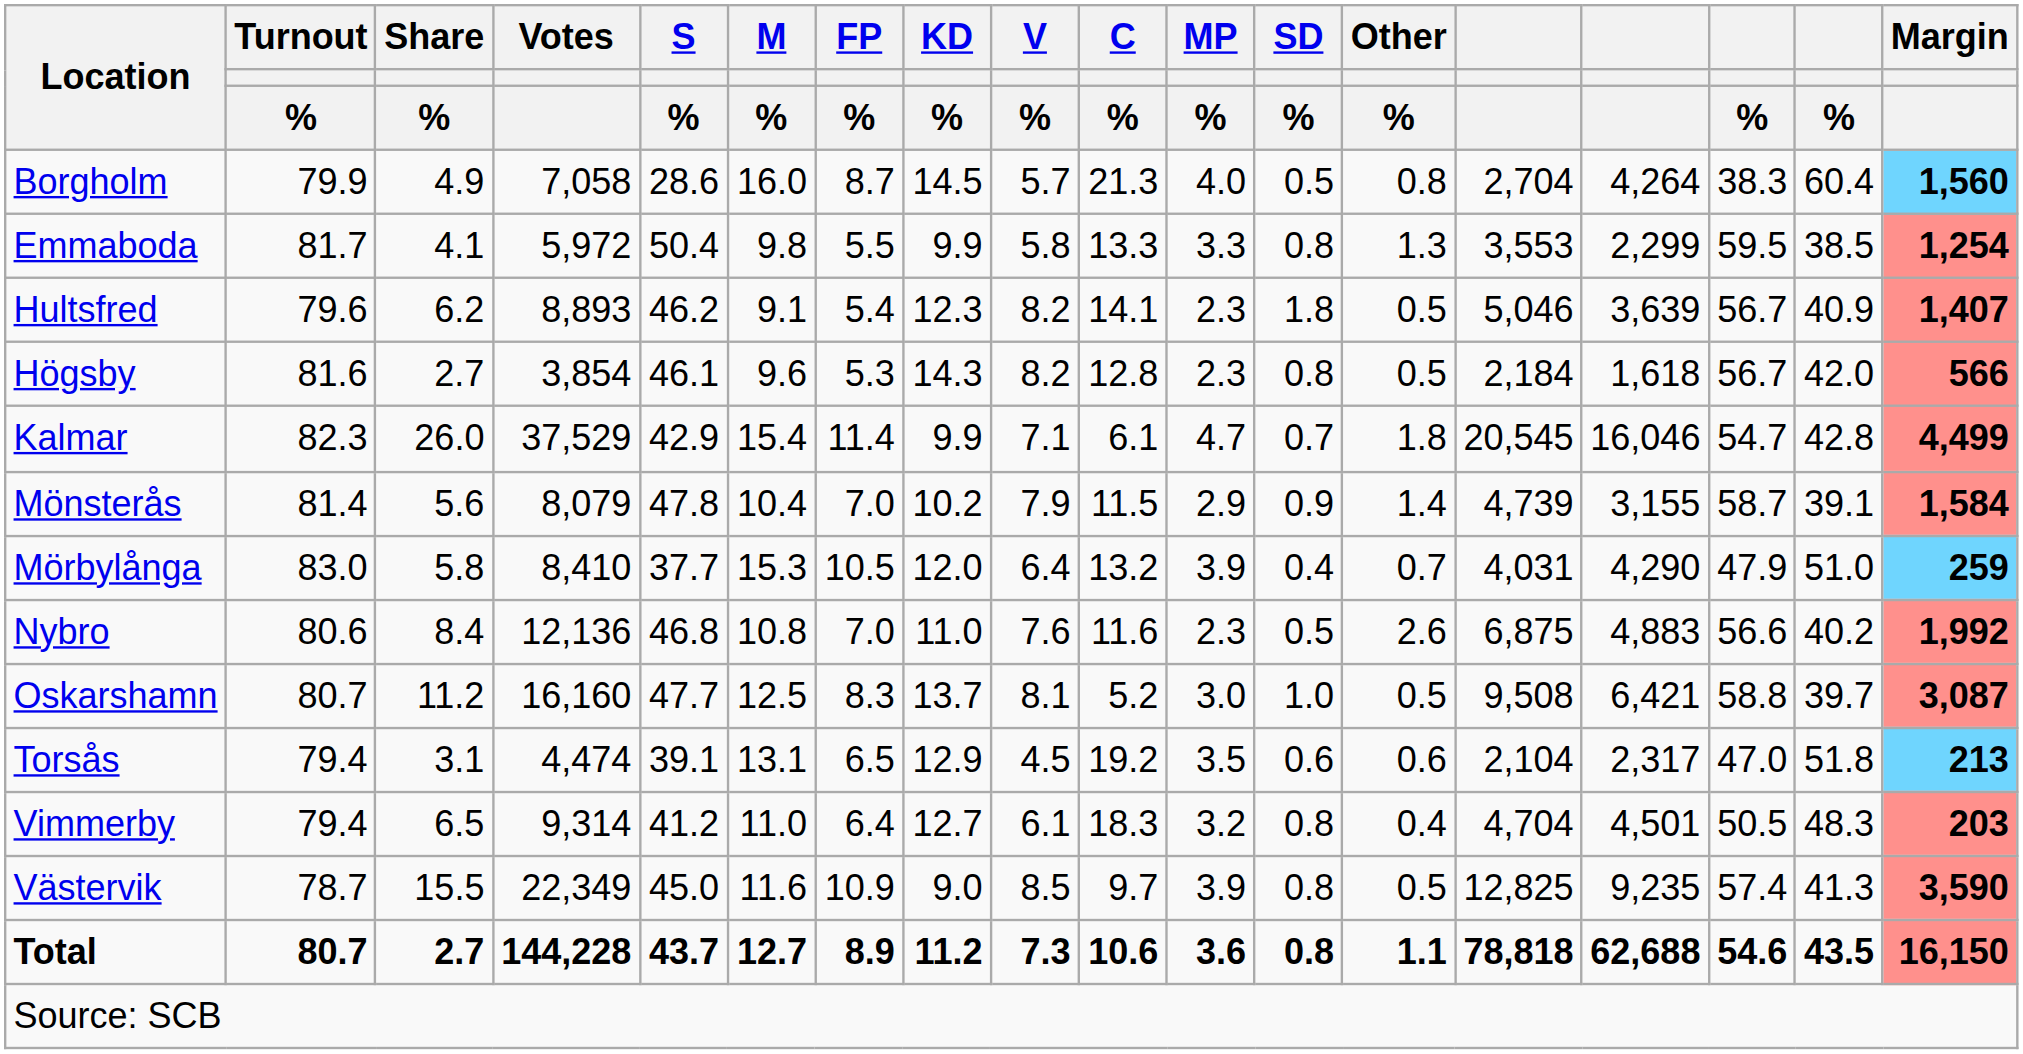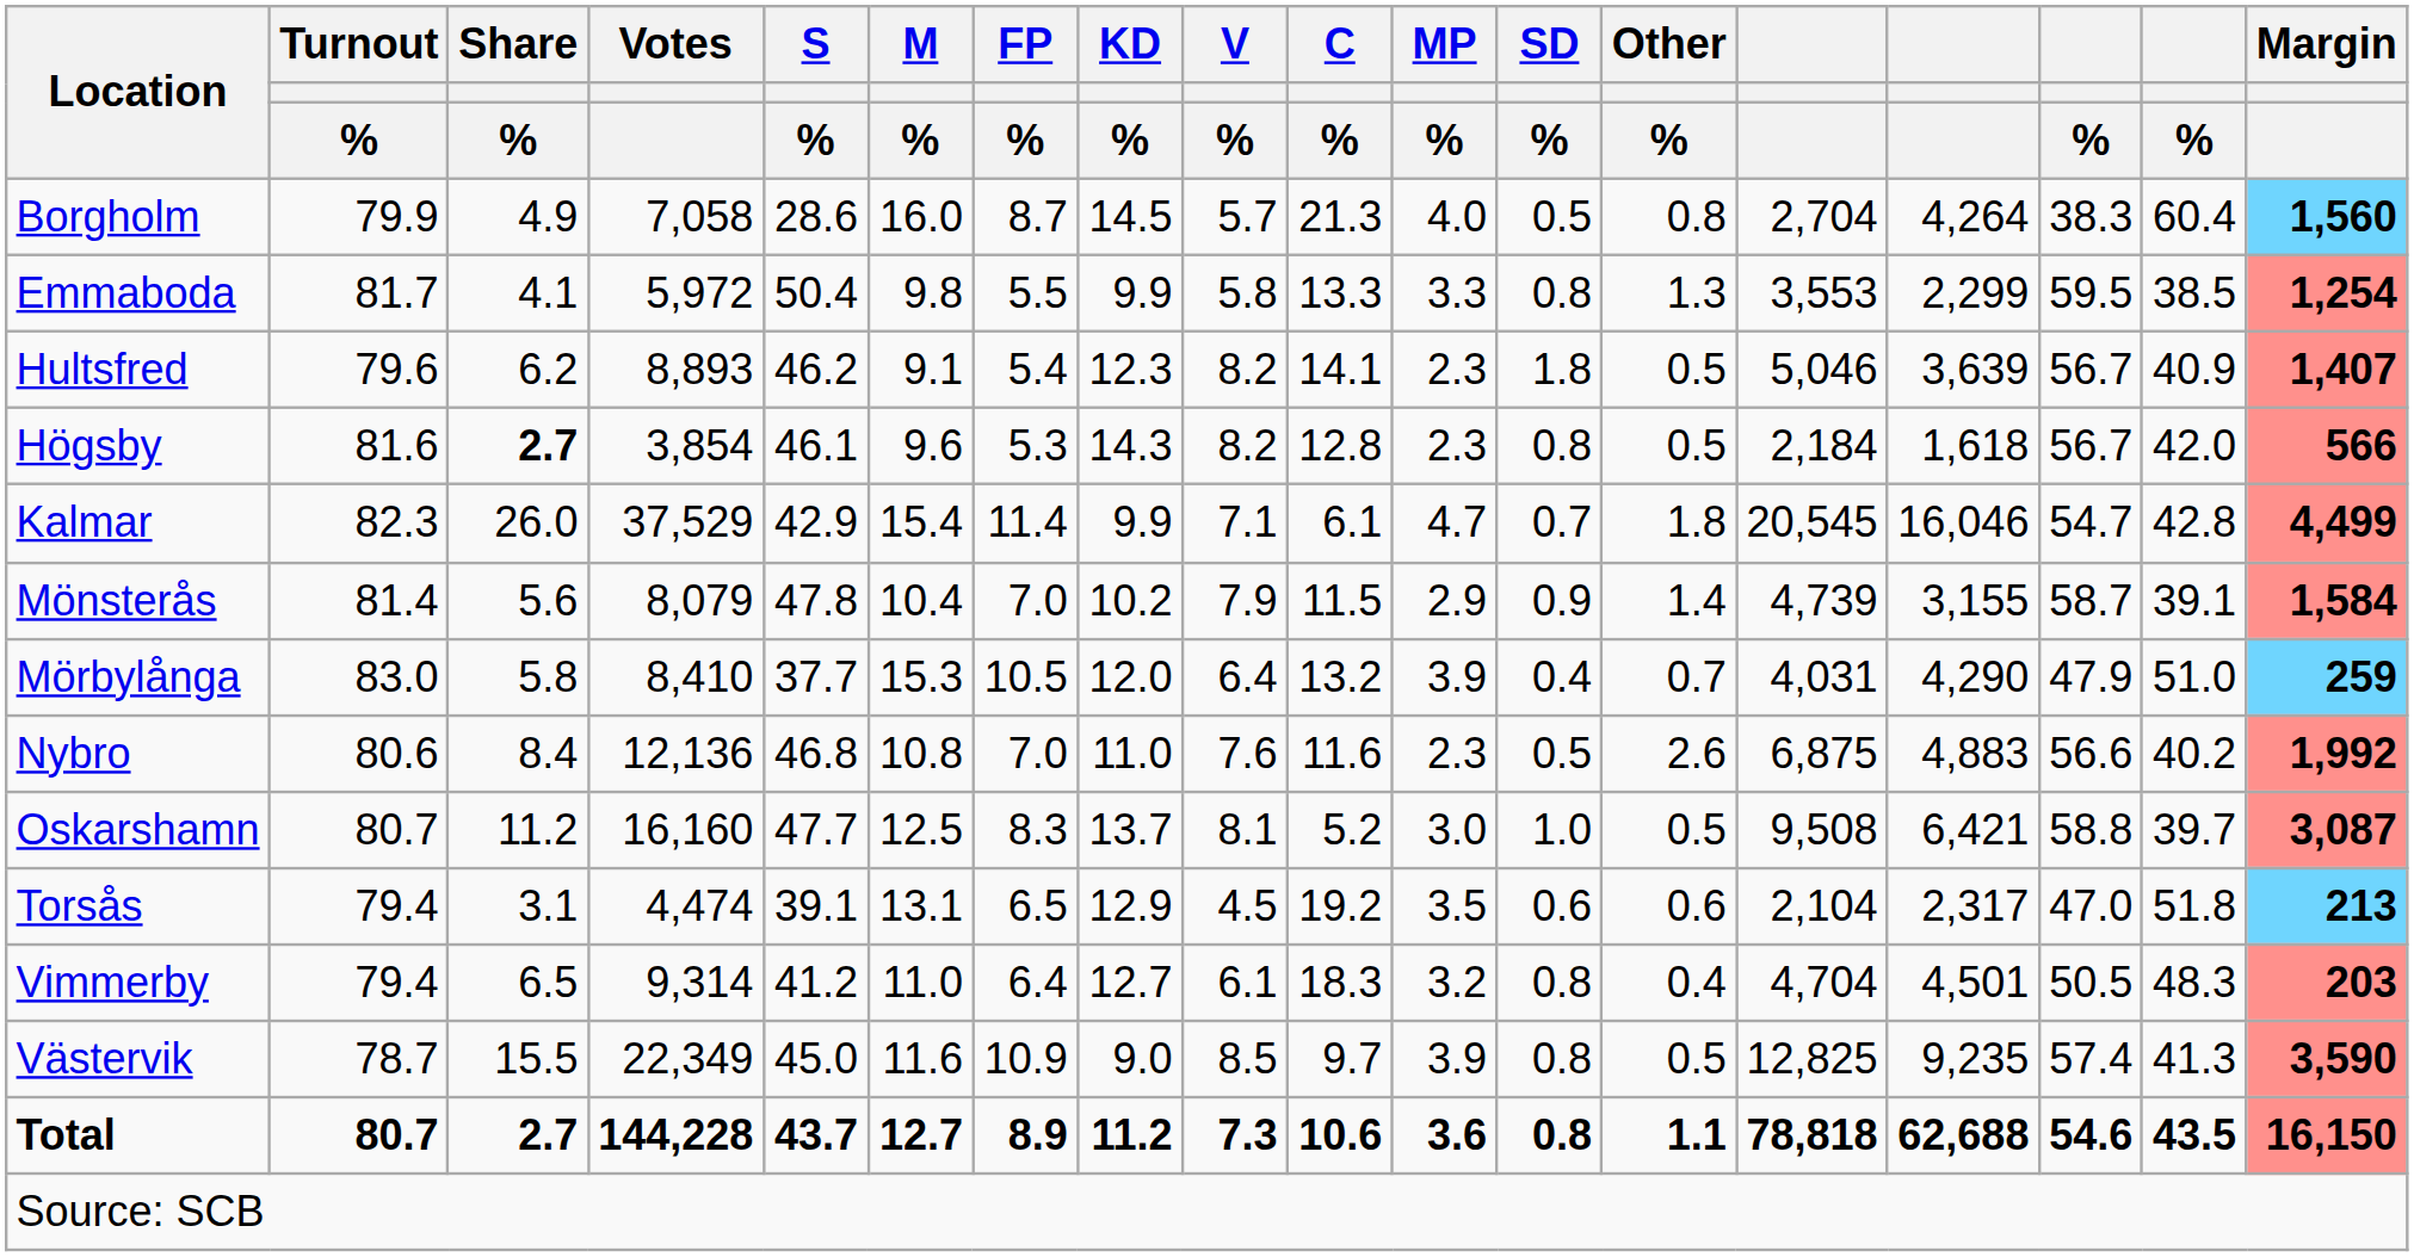Högsby | Share / %: normal -> bold
